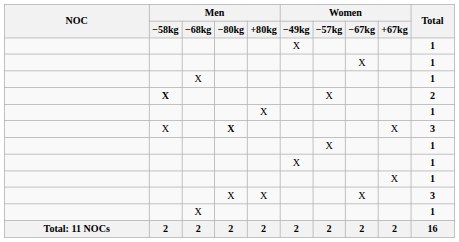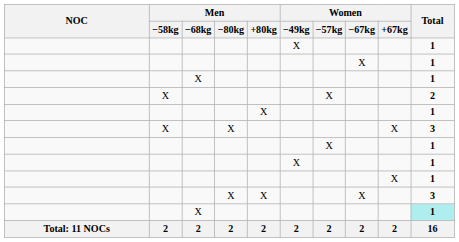row 6 | Men / −58kg: bold -> normal
row 8 | Men / −80kg: bold -> normal
row 13 | Total: no background -> paleturquoise background
